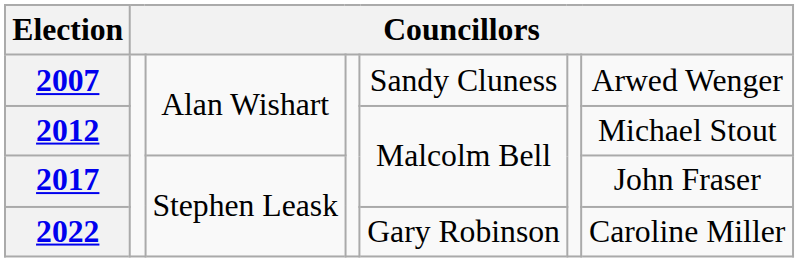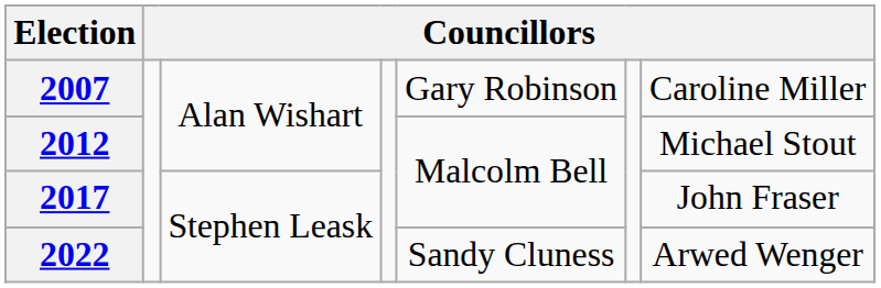2007 | column 5: Sandy Cluness -> Gary Robinson
2007 | column 7: Arwed Wenger -> Caroline Miller
2022 | column 5: Gary Robinson -> Sandy Cluness
2022 | column 7: Caroline Miller -> Arwed Wenger
